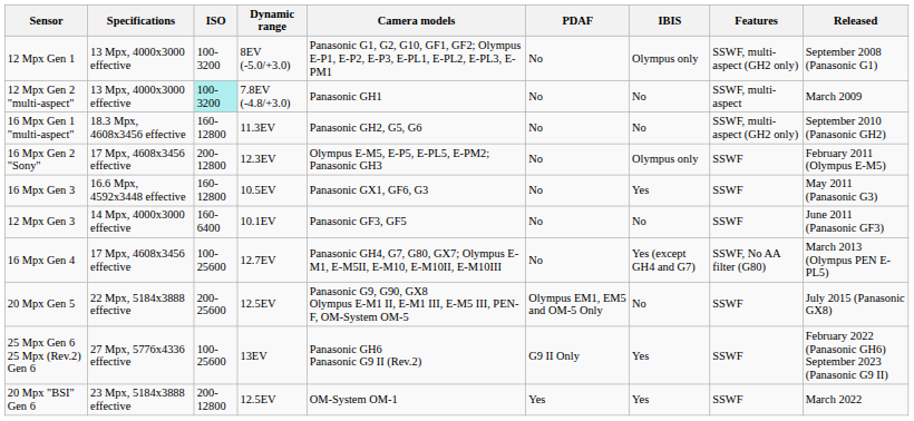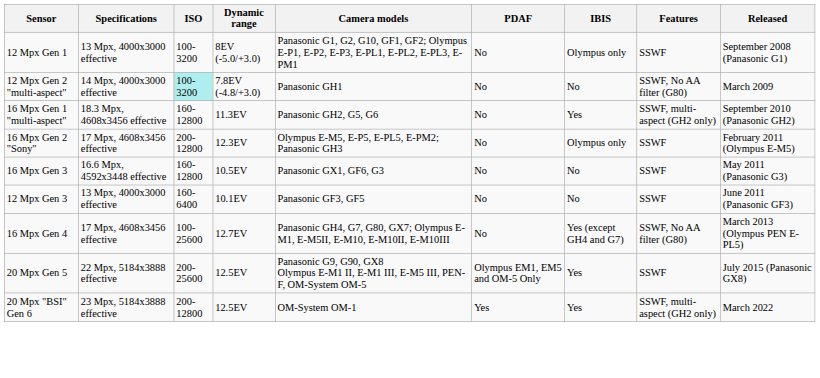12 Mpx Gen 1 | Features: SSWF, multi-aspect (GH2 only) -> SSWF
12 Mpx Gen 2 "multi-aspect" | Specifications: 13 Mpx, 4000x3000 effective -> 14 Mpx, 4000x3000 effective
12 Mpx Gen 2 "multi-aspect" | Features: SSWF, multi-aspect -> SSWF, No AA filter (G80)
16 Mpx Gen 1 "multi-aspect" | IBIS: No -> Yes
16 Mpx Gen 3 | IBIS: Yes -> No
12 Mpx Gen 3 | Specifications: 14 Mpx, 4000x3000 effective -> 13 Mpx, 4000x3000 effective
20 Mpx Gen 5 | IBIS: No -> Yes
- row: 25 Mpx Gen 6 25 Mpx (Rev.2) Gen 6 | 27 Mpx, 5776x4336 effective | 100-25600 | 13EV | Panasonic GH6 Panasonic G9 II (Rev.2) | G9 II Only | Yes | SSWF | February 2022 (Panasonic GH6) September 2023 (Panasonic G9 II)
20 Mpx "BSI" Gen 6 | Features: SSWF -> SSWF, multi-aspect (GH2 only)
